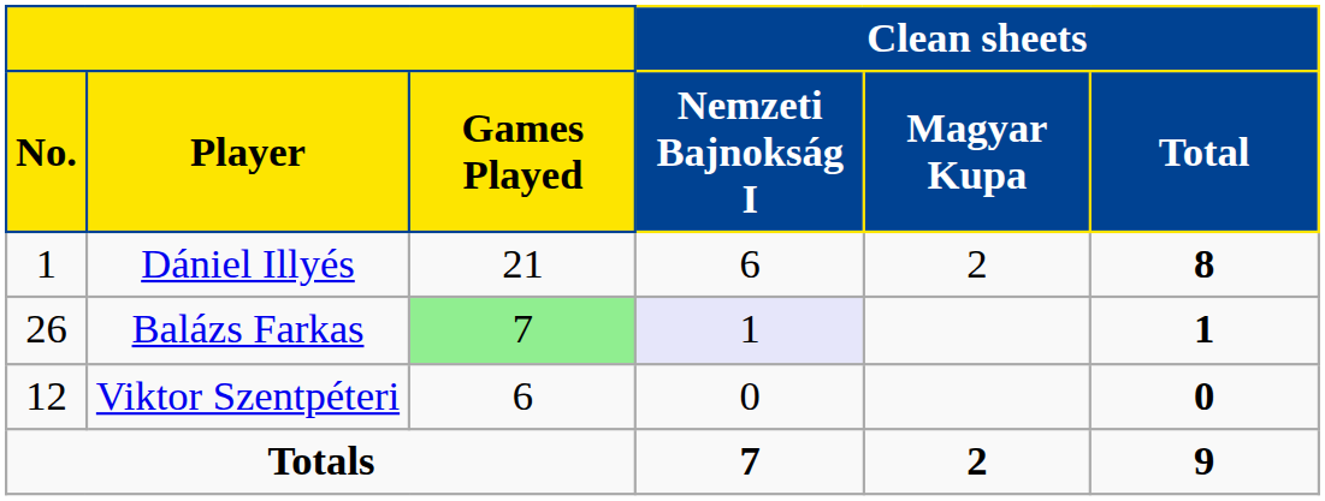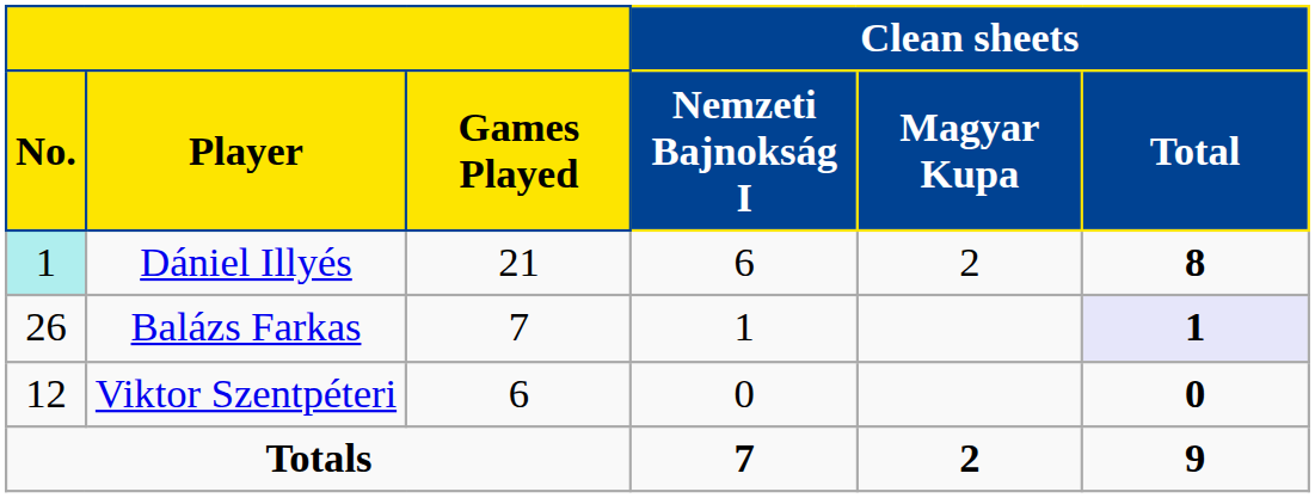Dániel Illyés | No.: no background -> paleturquoise background
Balázs Farkas | Games Played: lightgreen background -> no background
Balázs Farkas | Clean sheets / Nemzeti Bajnokság I: lavender background -> no background
Balázs Farkas | Clean sheets / Total: no background -> lavender background
